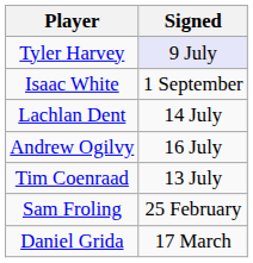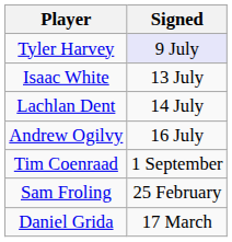Isaac White | Signed: 1 September -> 13 July
Tim Coenraad | Signed: 13 July -> 1 September
